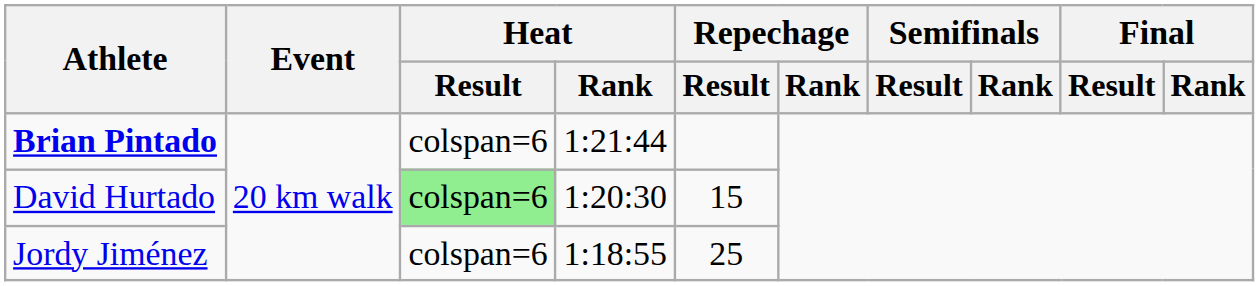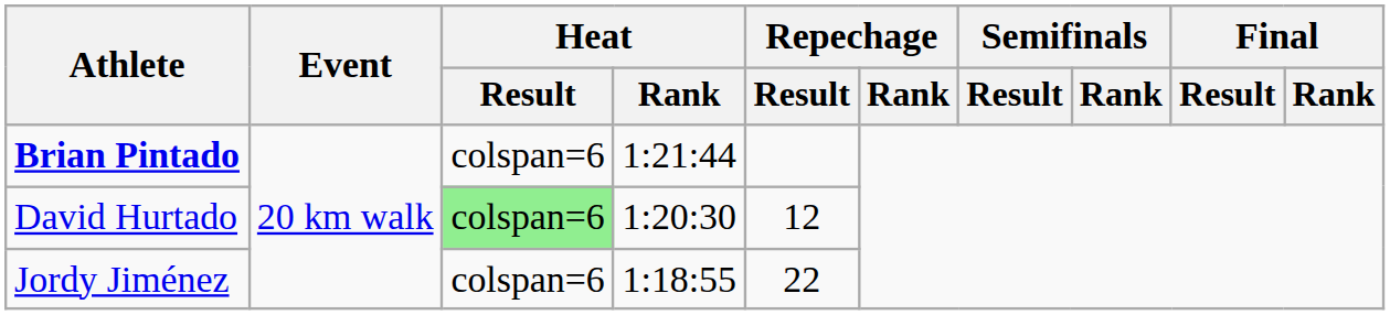David Hurtado | Repechage / Result: 15 -> 12
Jordy Jiménez | Repechage / Result: 25 -> 22
